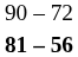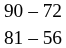81 – 56 | column 1: bold -> normal
